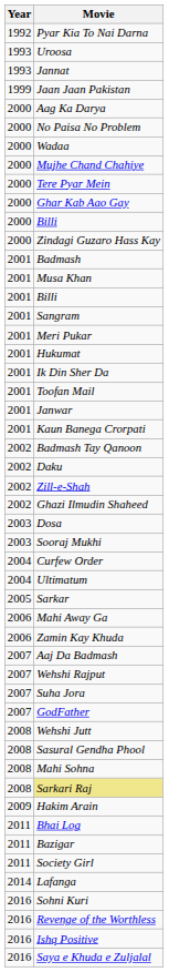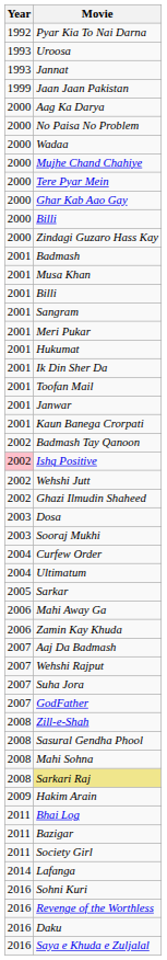row 25 | Year: no background -> pink background
row 25 | Movie: Daku -> Ishq Positive
row 26 | Movie: Zill-e-Shah -> Wehshi Jutt
row 39 | Movie: Wehshi Jutt -> Zill-e-Shah
row 50 | Movie: Ishq Positive -> Daku
